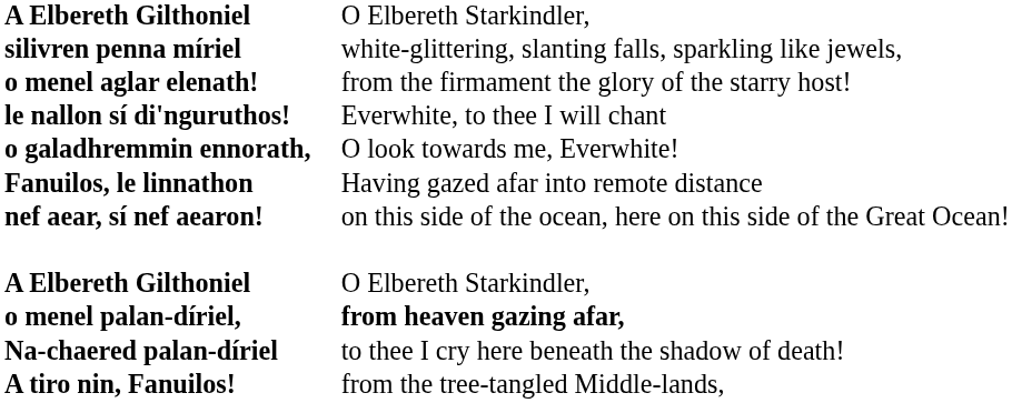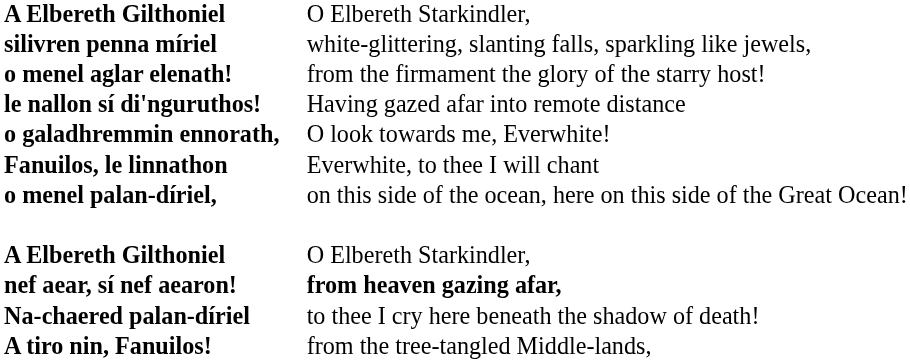row 4 | column 2: Everwhite, to thee I will chant -> Having gazed afar into remote distance
row 6 | column 2: Having gazed afar into remote distance -> Everwhite, to thee I will chant
row 7 | column 1: nef aear, sí nef aearon! -> o menel palan-díriel,
row 9 | column 1: o menel palan-díriel, -> nef aear, sí nef aearon!
